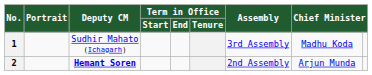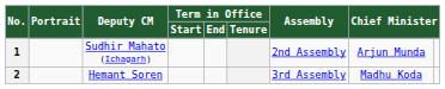1 | Assembly: 3rd Assembly -> 2nd Assembly
1 | column 8: Madhu Koda -> Arjun Munda
2 | Deputy CM: bold -> normal
2 | Assembly: 2nd Assembly -> 3rd Assembly
2 | column 8: Arjun Munda -> Madhu Koda
